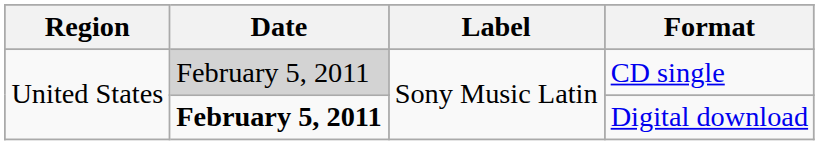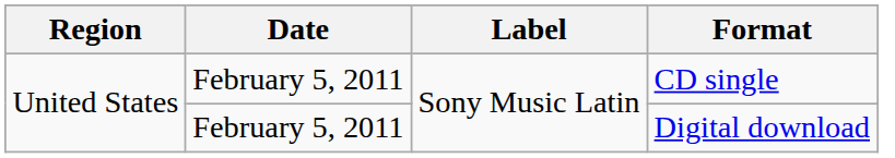CD single | Date: lightgrey background -> no background
Digital download | Date: bold -> normal
